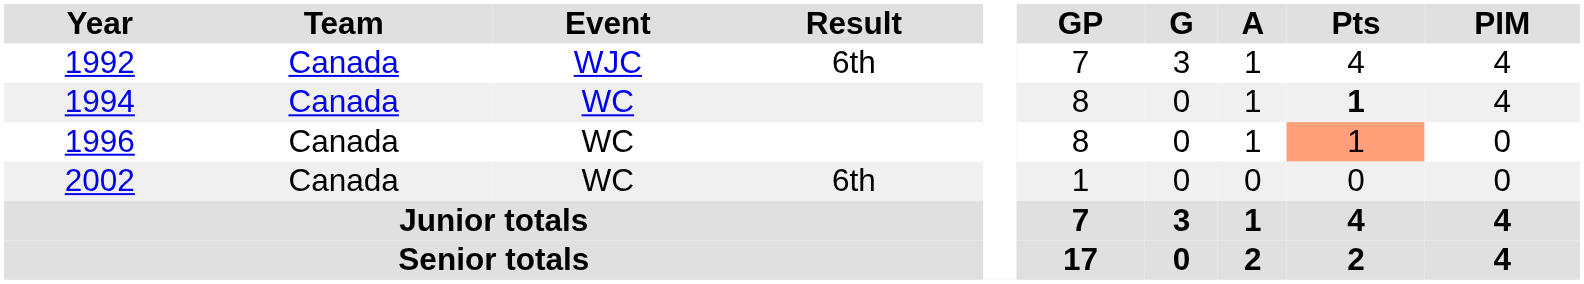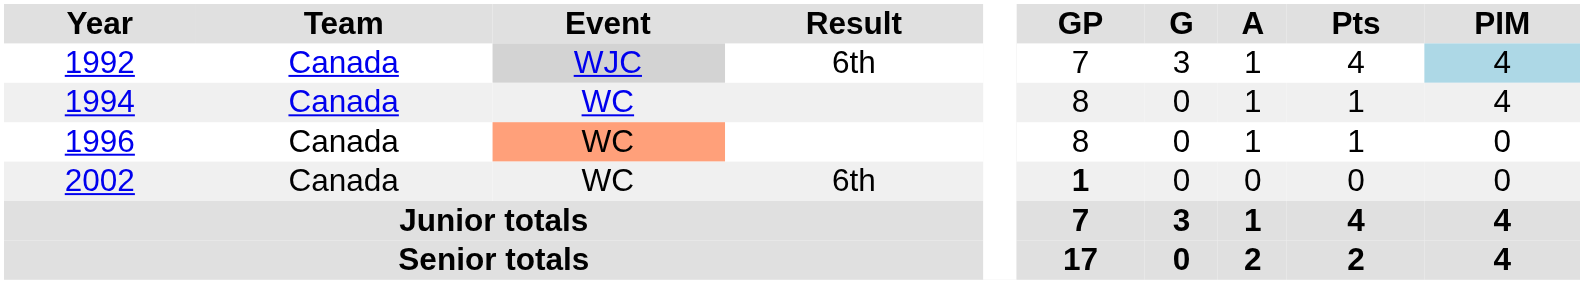1992 | Event: no background -> lightgrey background
1992 | PIM: no background -> lightblue background
1994 | Pts: bold -> normal
1996 | Event: no background -> lightsalmon background
1996 | Pts: lightsalmon background -> no background
2002 | GP: normal -> bold
